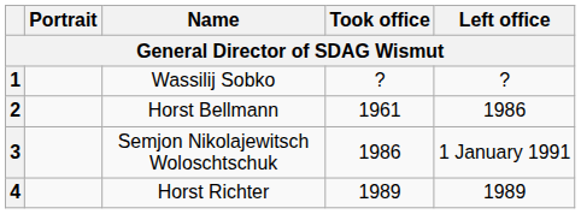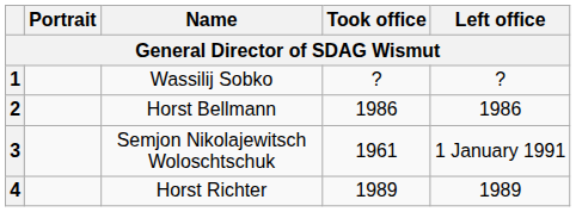2 | Took office: 1961 -> 1986
3 | Took office: 1986 -> 1961
